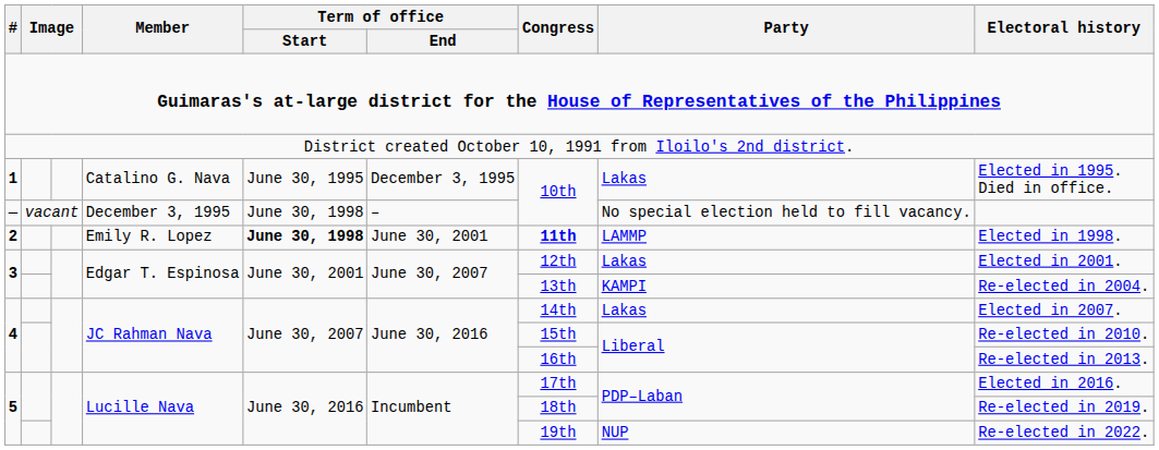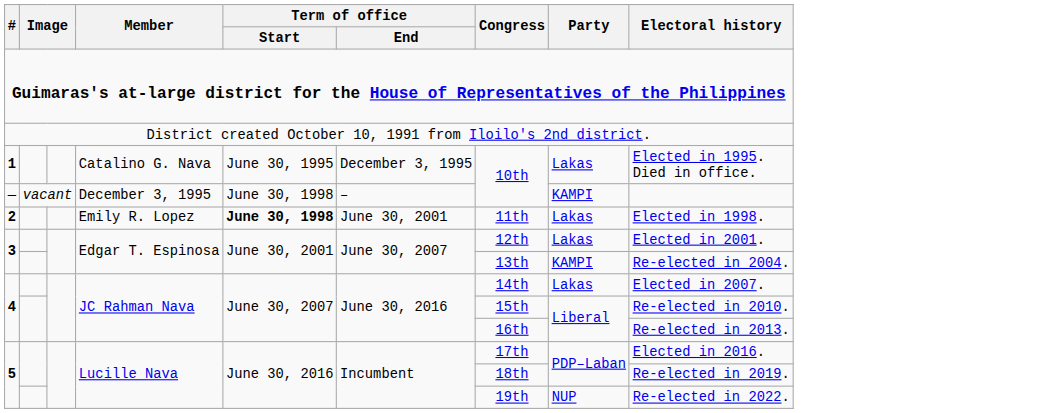— | Party: No special election held to fill vacancy. -> KAMPI
2 | Congress: bold -> normal
2 | Party: LAMMP -> Lakas
